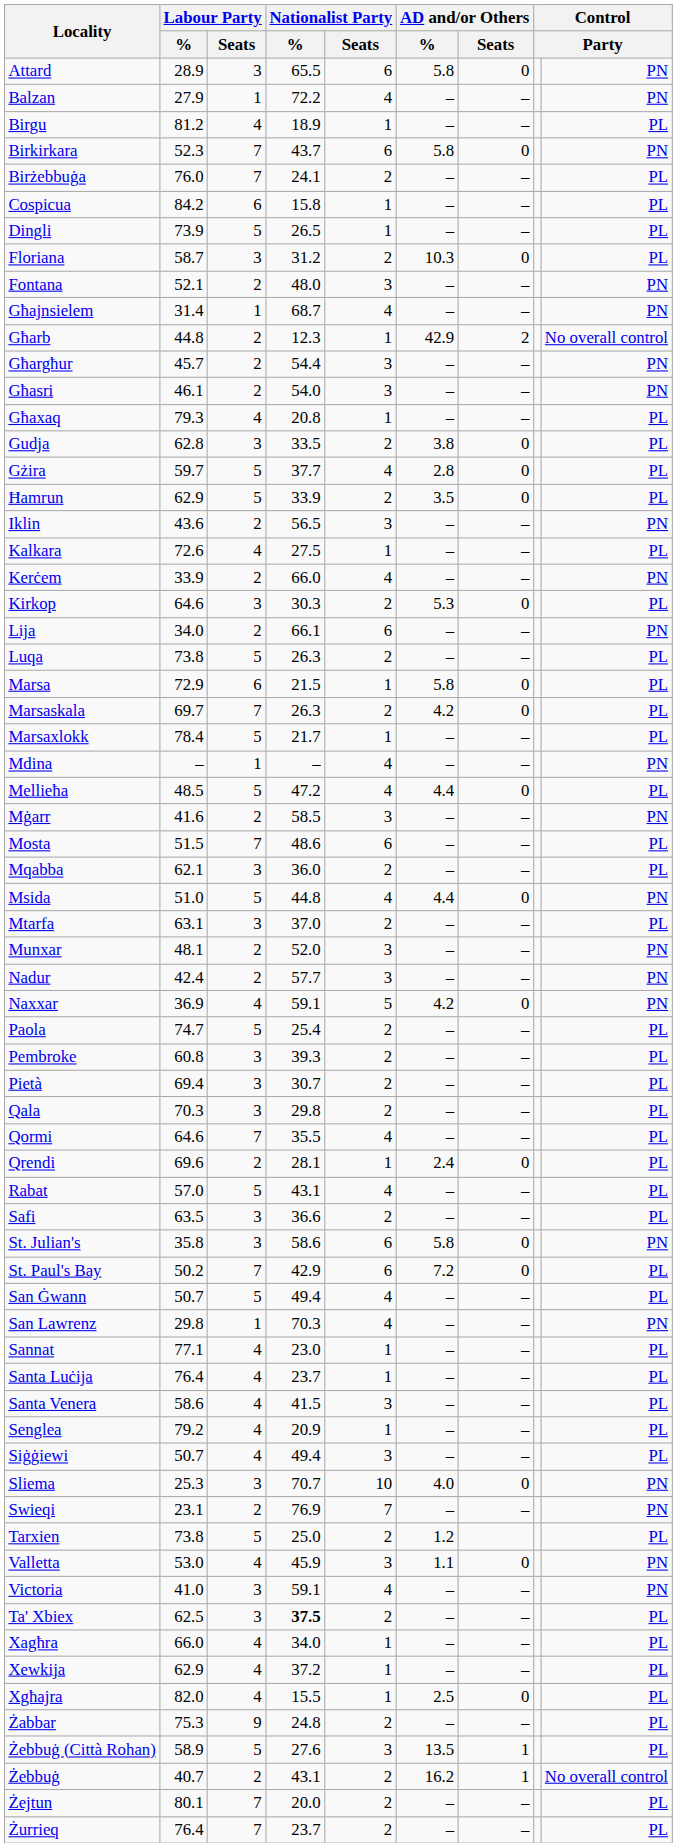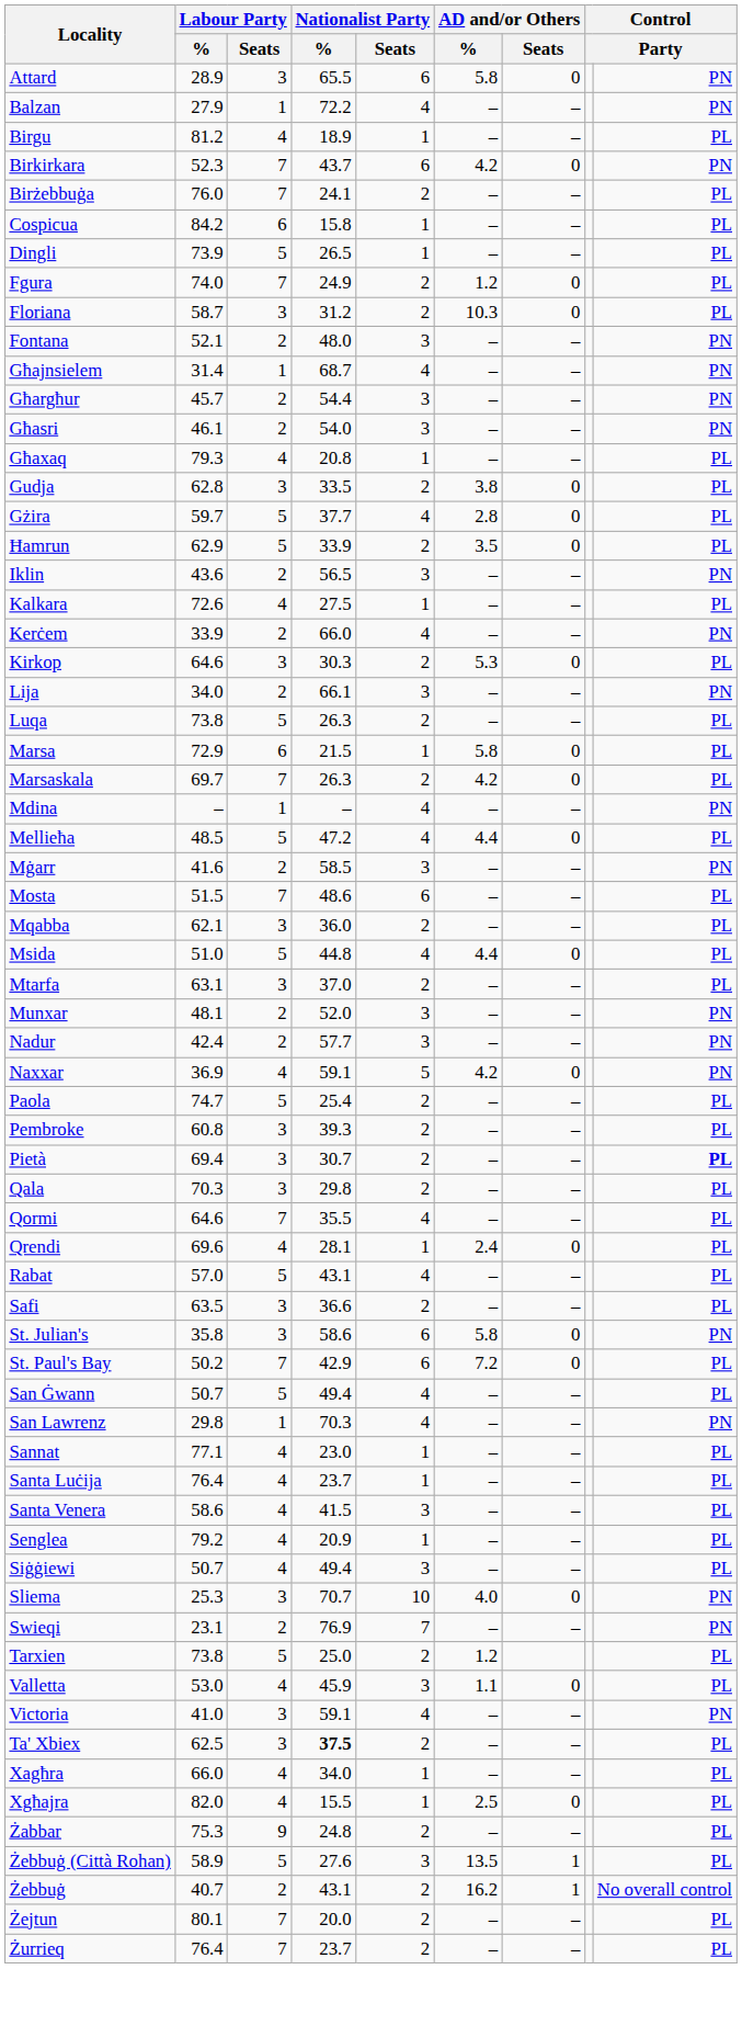Birkirkara | AD and/or Others / %: 5.8 -> 4.2
+ row: Fgura | 74.0 | 7 | 24.9 | 2 | 1.2 | 0 | PL
- row: Għarb | 44.8 | 2 | 12.3 | 1 | 42.9 | 2 | No overall control
Lija | Nationalist Party / Seats: 6 -> 3
- row: Marsaxlokk | 78.4 | 5 | 21.7 | 1 | – | – | PL
Msida | column 9: PN -> PL
Pietà | column 9: normal -> bold
Qrendi | Labour Party / Seats: 2 -> 4
Valletta | column 9: PN -> PL
- row: Xewkija | 62.9 | 4 | 37.2 | 1 | – | – | PL
